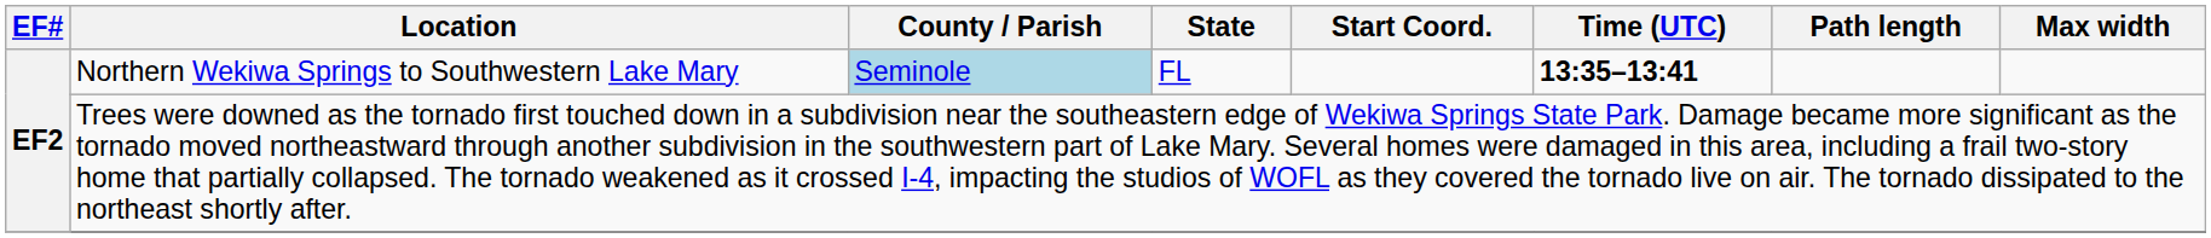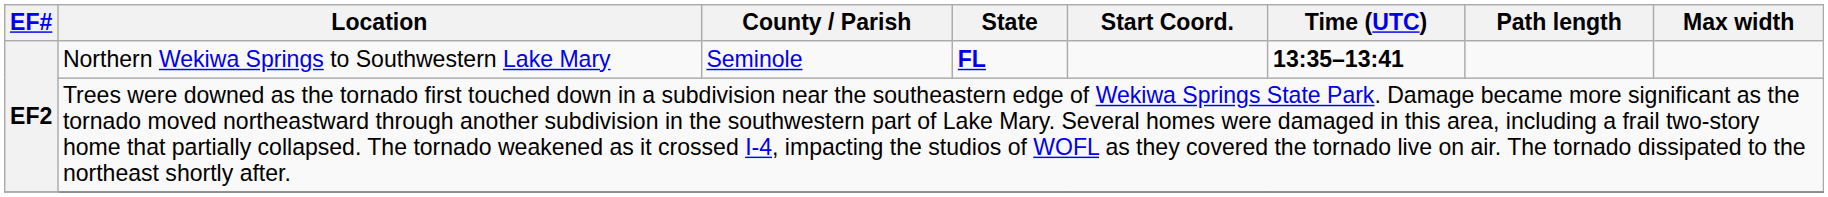Northern Wekiwa Springs to Southwestern Lake Mary | County / Parish: lightblue background -> no background
Northern Wekiwa Springs to Southwestern Lake Mary | State: normal -> bold
